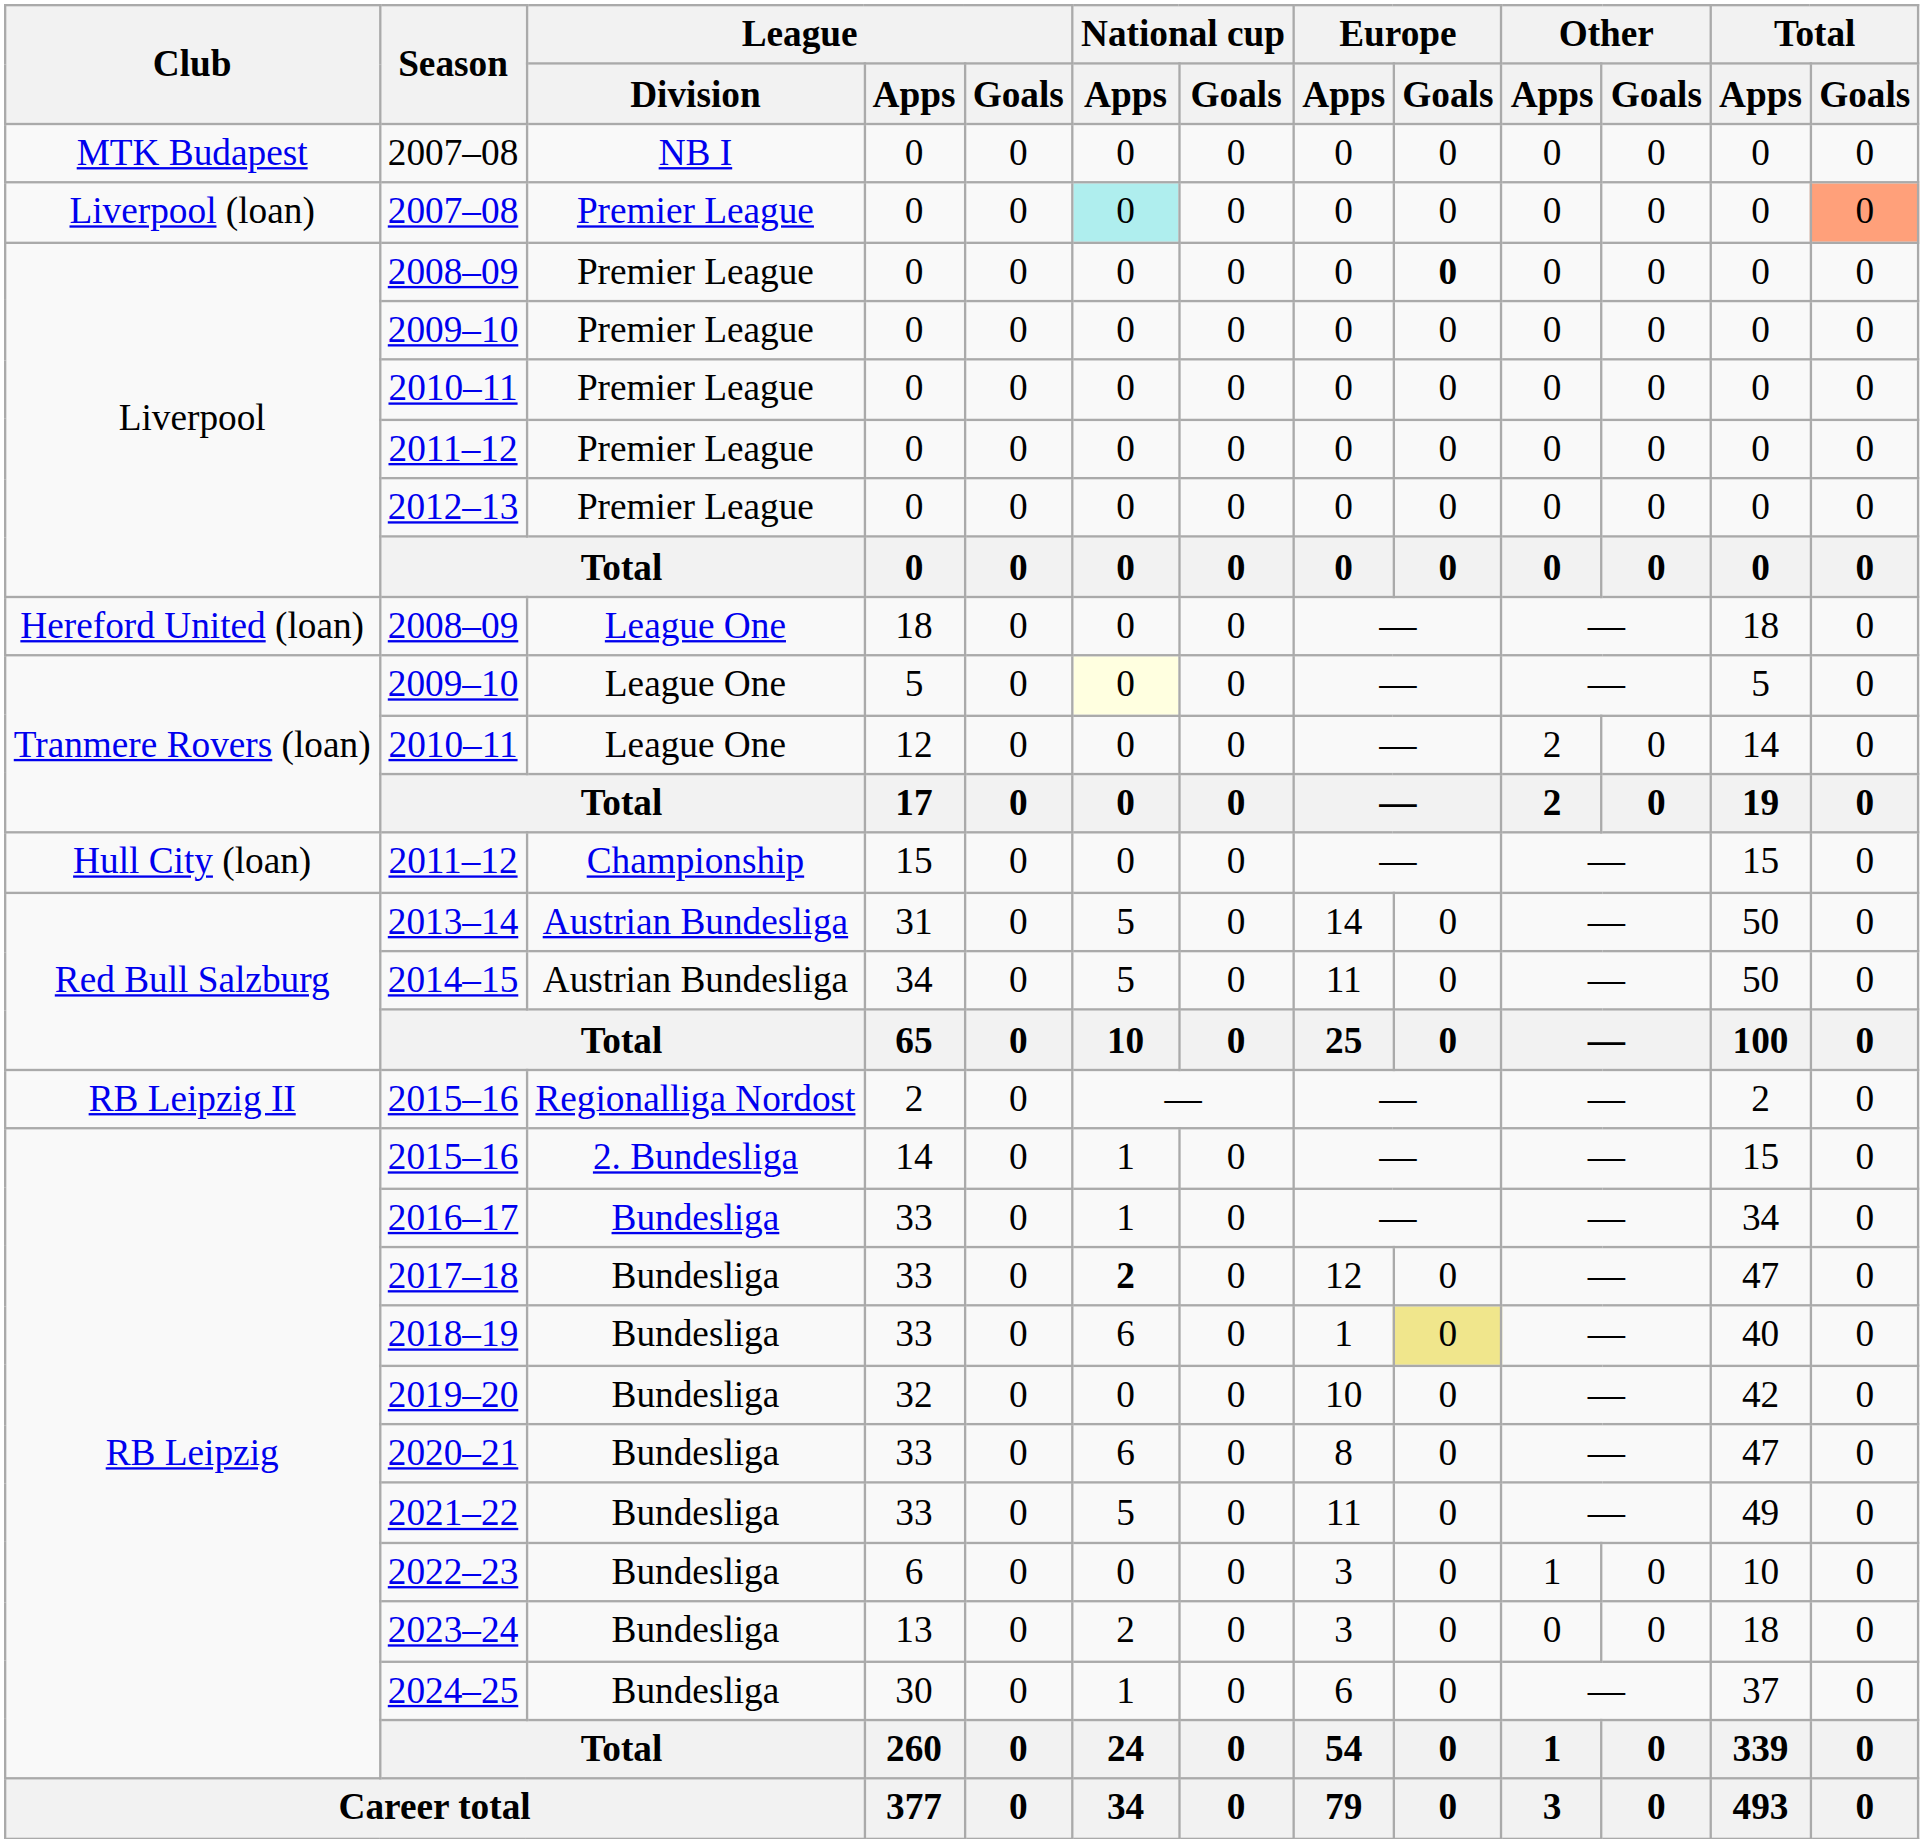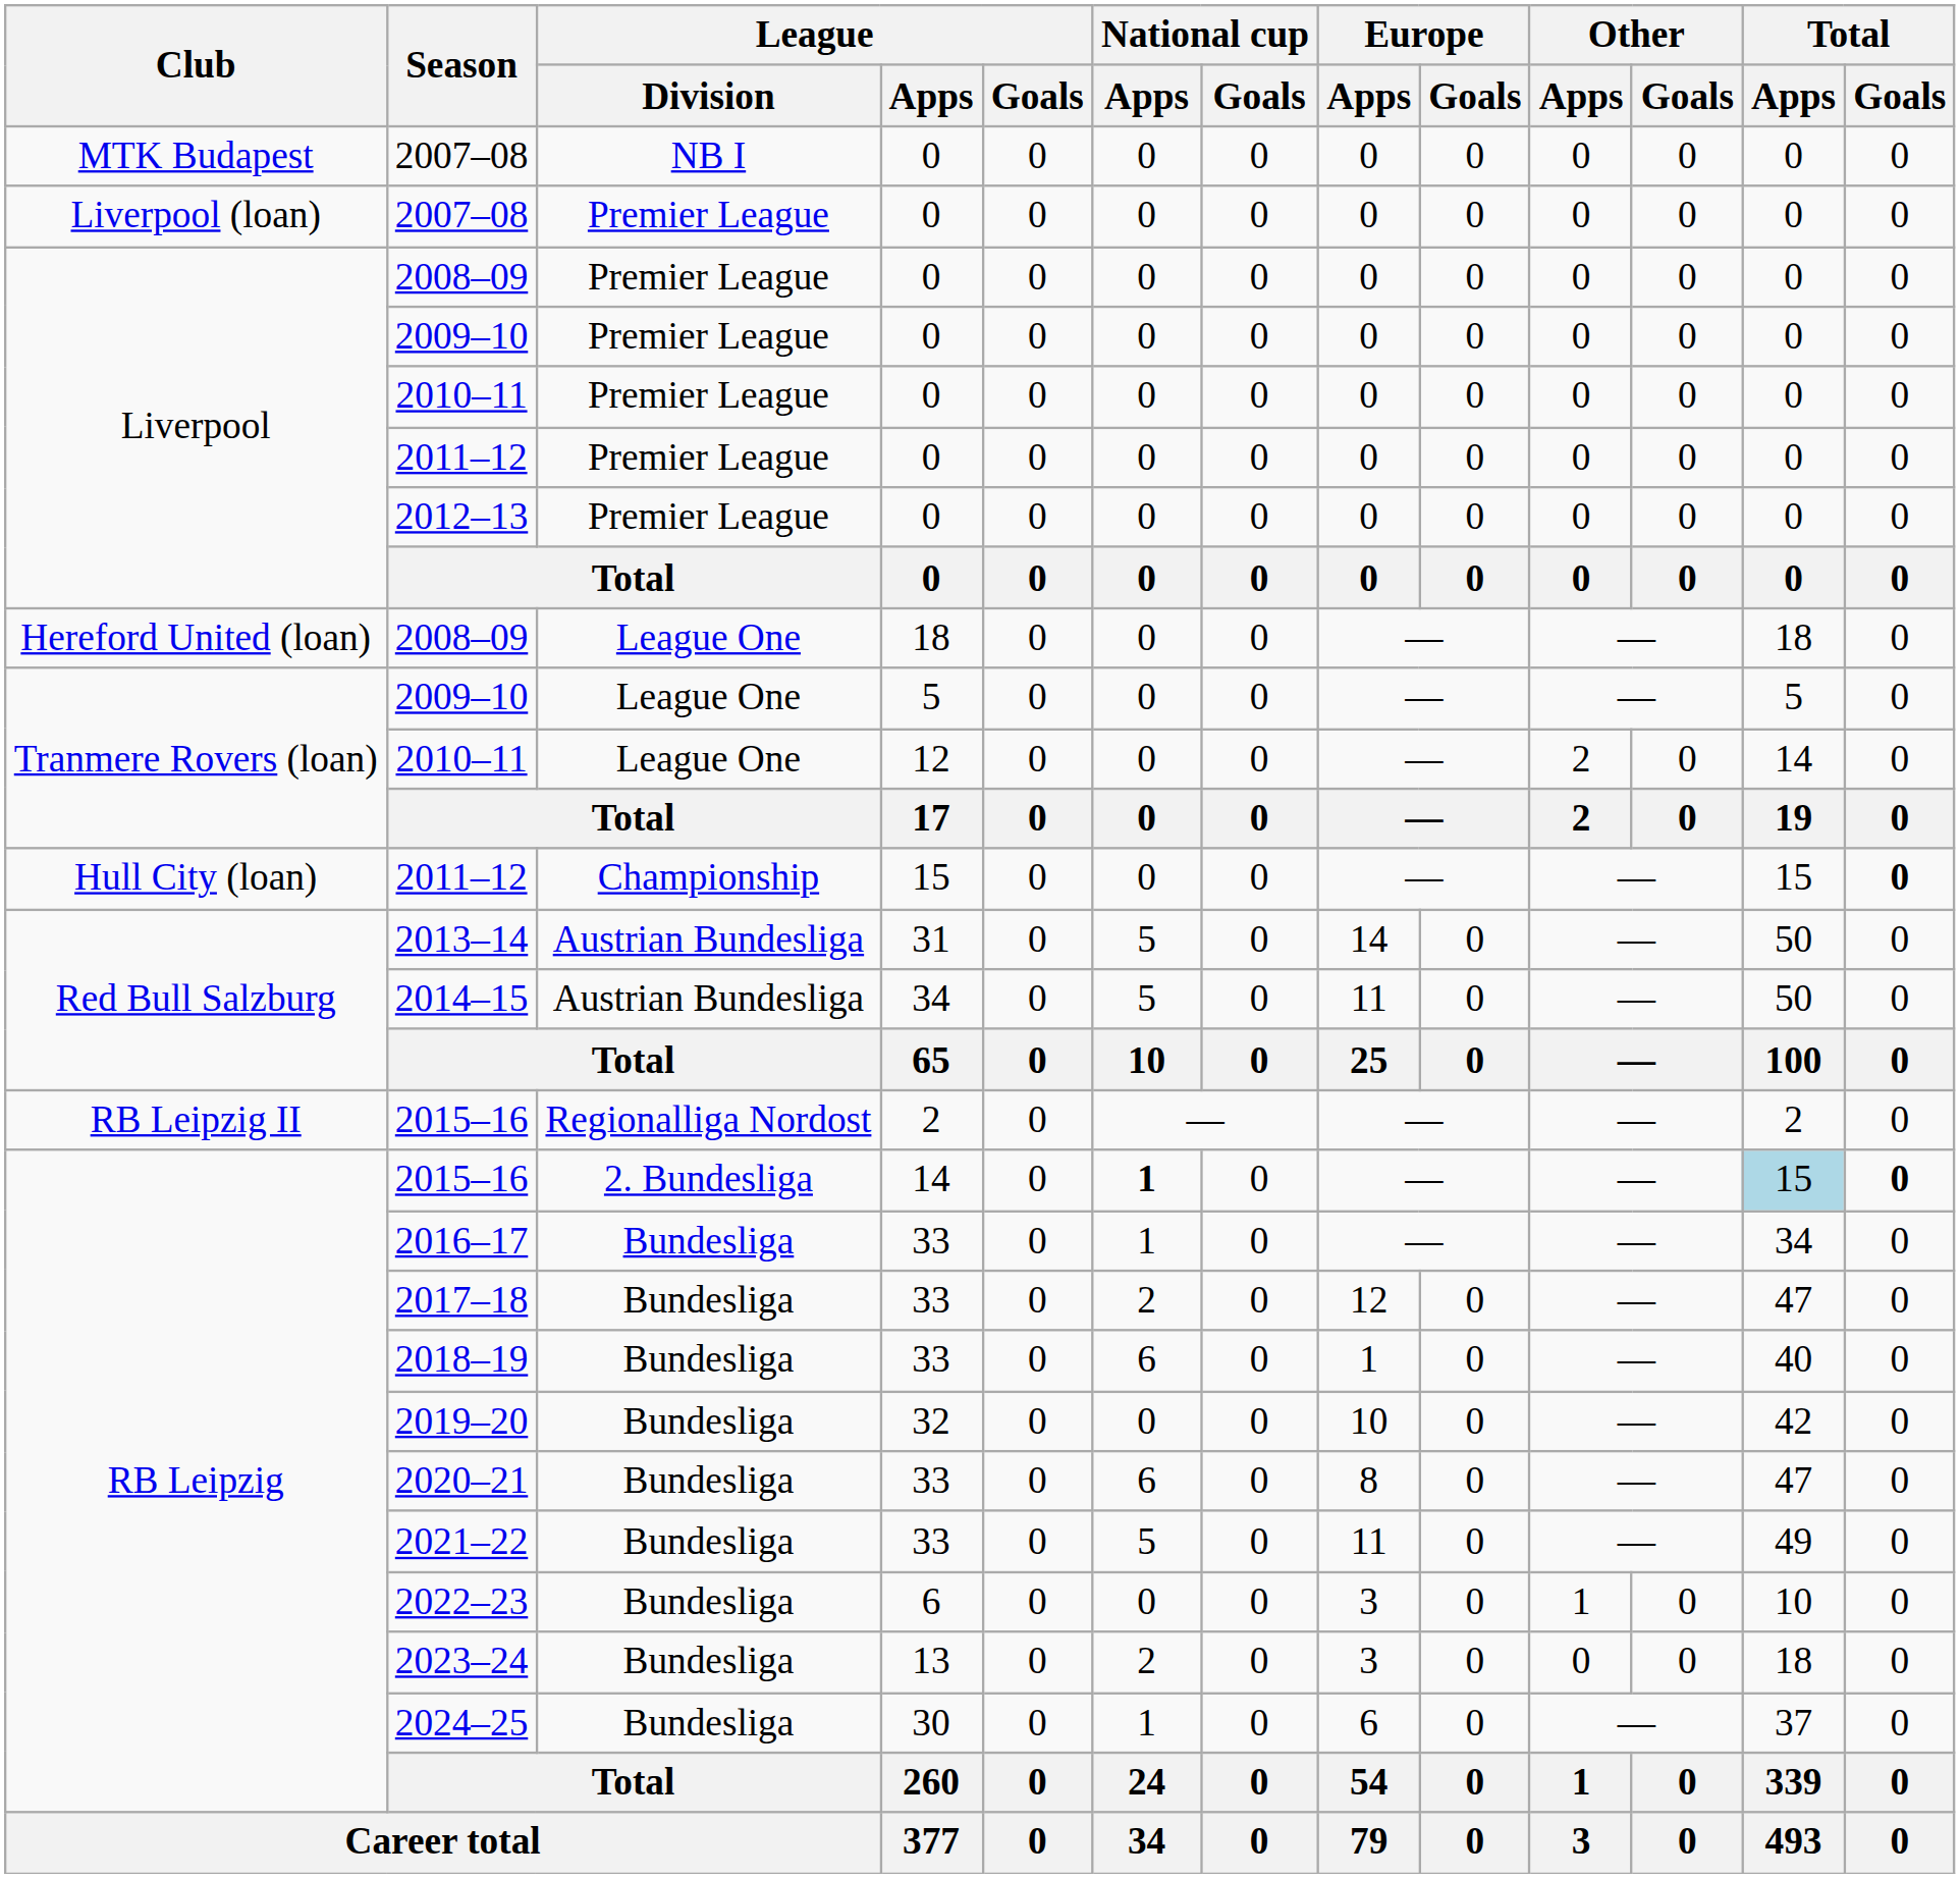Liverpool (loan) / 2007–08 | National cup / Apps: paleturquoise background -> no background
Liverpool (loan) / 2007–08 | Total / Goals: lightsalmon background -> no background
Liverpool / 2008–09 | Europe / Goals: bold -> normal
Tranmere Rovers (loan) / 2009–10 | National cup / Apps: lightyellow background -> no background
Hull City (loan) / 2011–12 | Total / Goals: normal -> bold
RB Leipzig / 2015–16 | National cup / Apps: normal -> bold
RB Leipzig / 2015–16 | Total / Apps: no background -> lightblue background
RB Leipzig / 2015–16 | Total / Goals: normal -> bold
2017–18 | National cup / Apps: bold -> normal
2018–19 | Europe / Goals: khaki background -> no background
